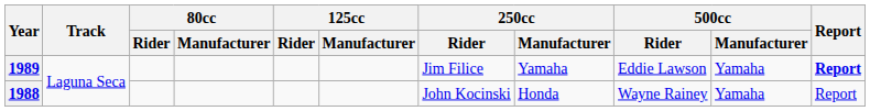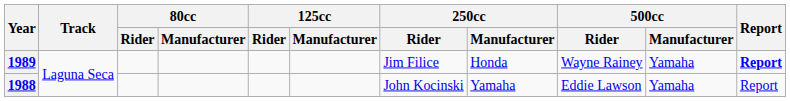1989 | 250cc / Manufacturer: Yamaha -> Honda
1989 | 500cc / Rider: Eddie Lawson -> Wayne Rainey
1988 | 250cc / Manufacturer: Honda -> Yamaha
1988 | 500cc / Rider: Wayne Rainey -> Eddie Lawson
